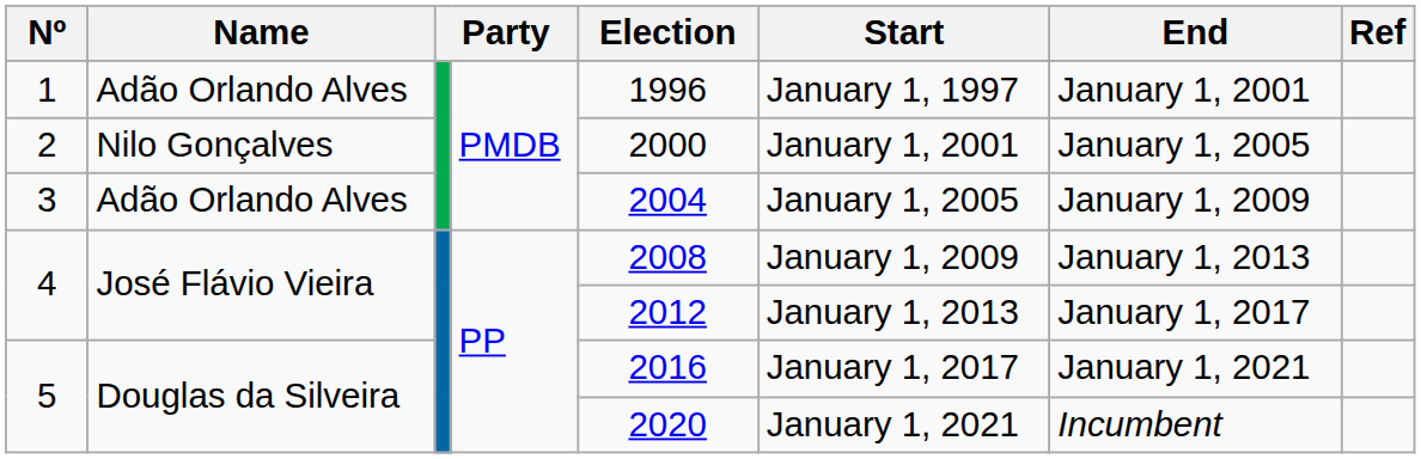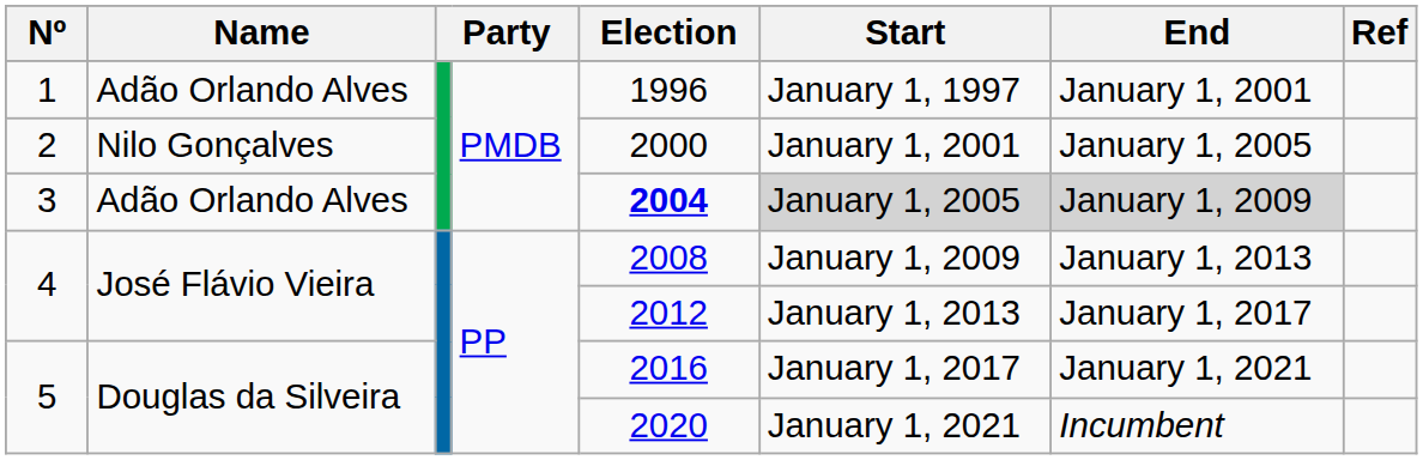3 | Election: normal -> bold
3 | Start: no background -> lightgrey background
3 | End: no background -> lightgrey background
